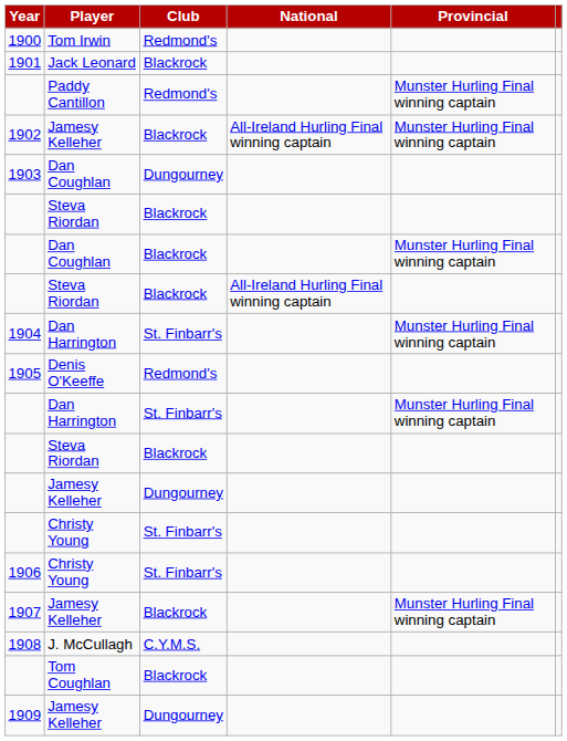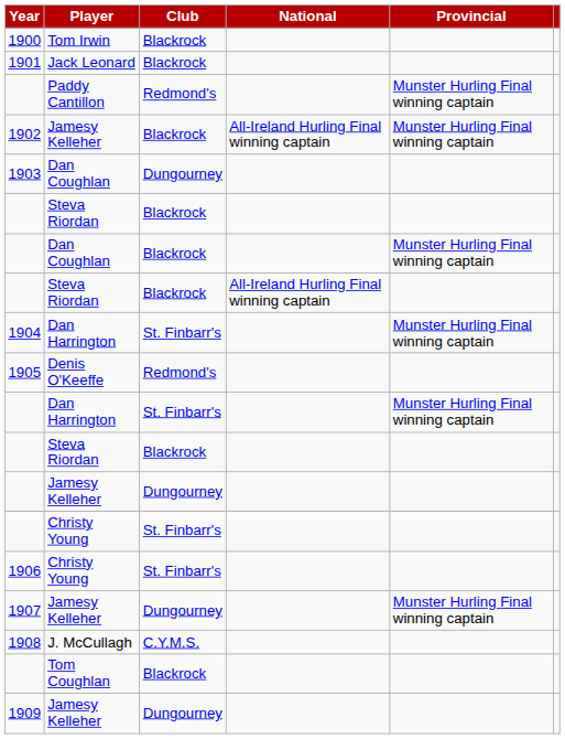1900 | Club: Redmond's -> Blackrock
1907 | Club: Blackrock -> Dungourney
